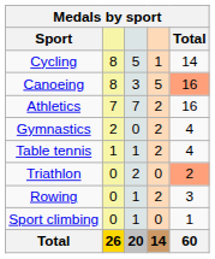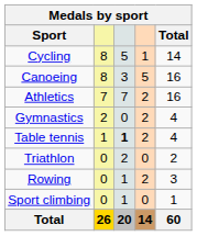Canoeing | Total: lightsalmon background -> no background
Table tennis | column 3: normal -> bold
Triathlon | Total: lightsalmon background -> no background
